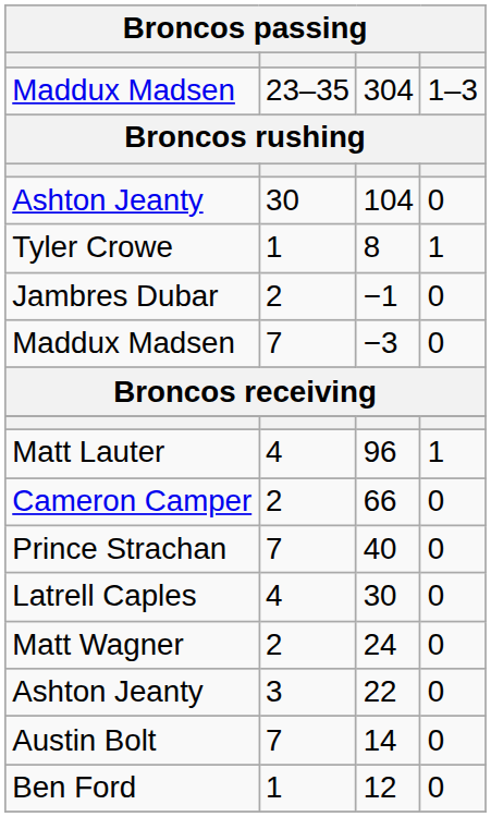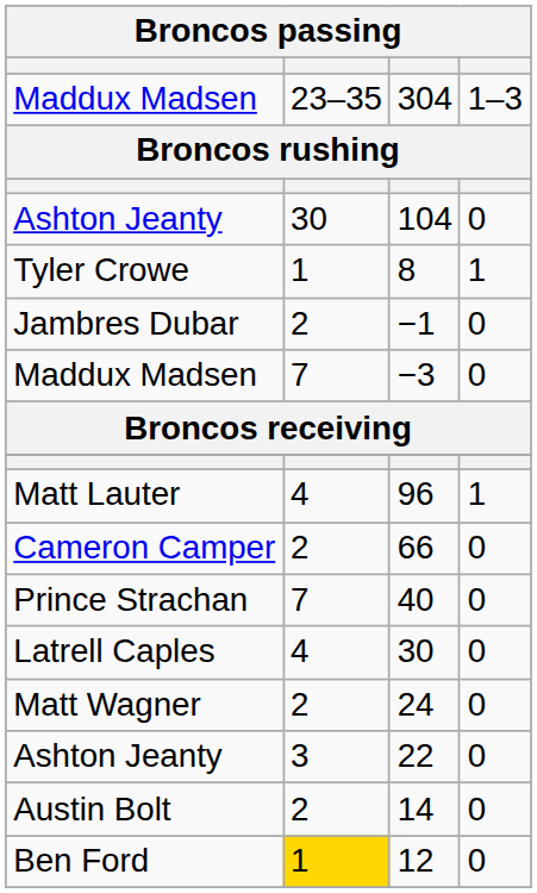14 | column 2: 7 -> 2
12 | column 2: no background -> gold background
